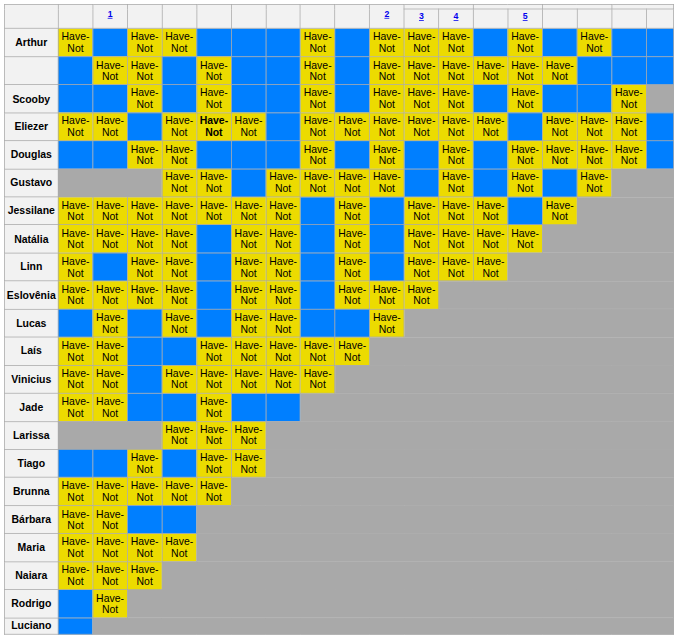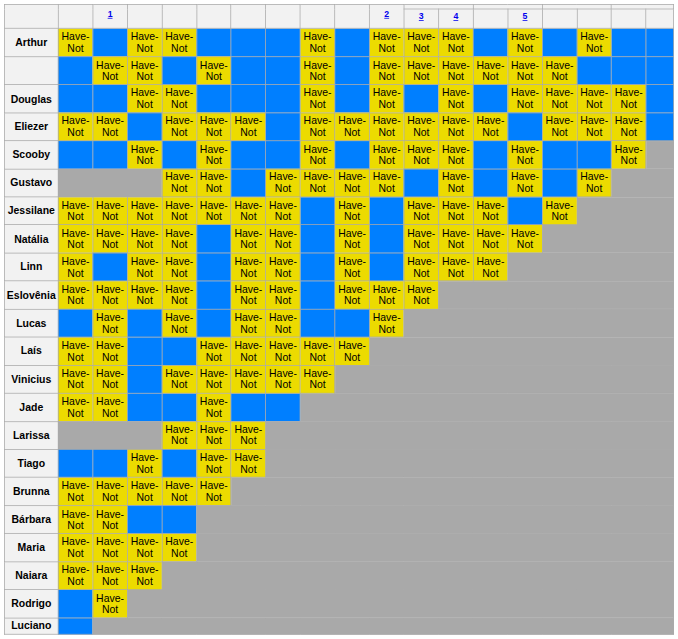rows swapped: Douglas <-> Scooby
Eliezer | column 6: bold -> normal
